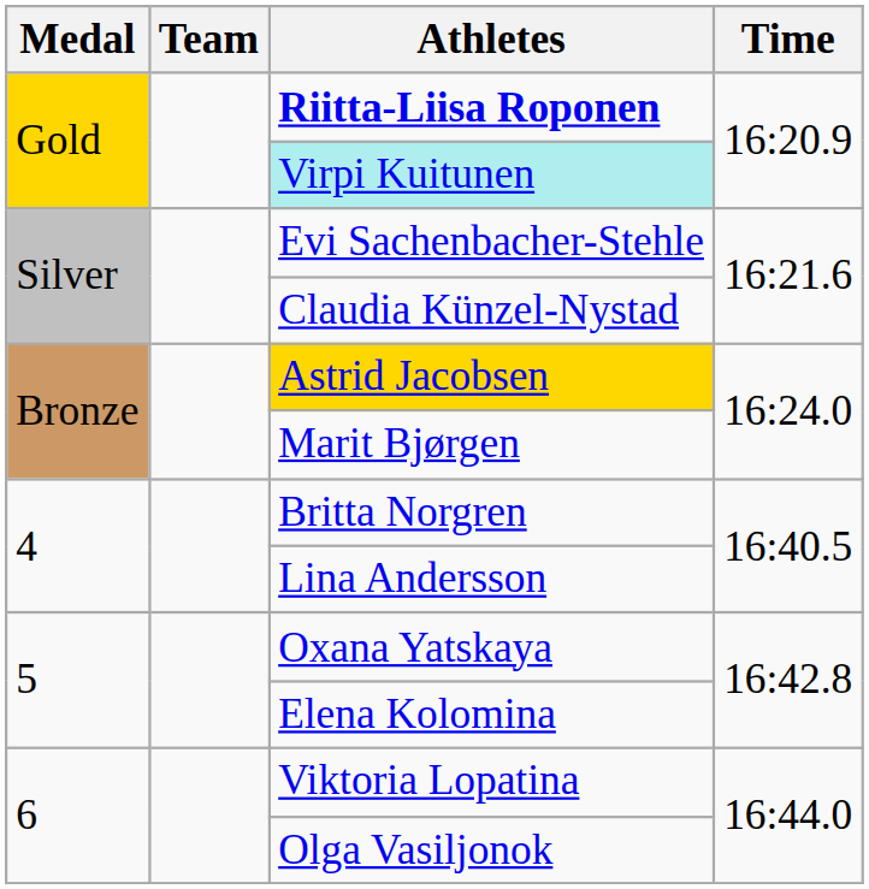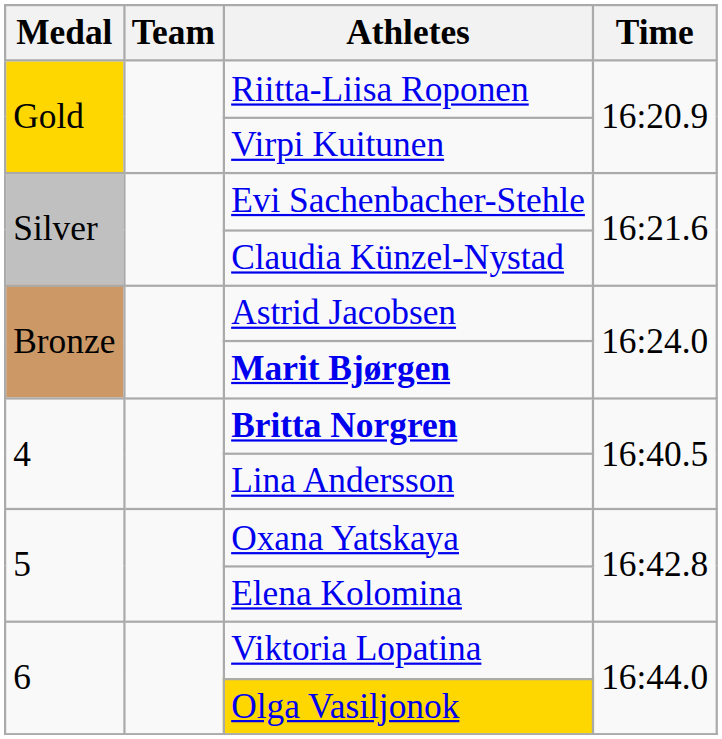Riitta-Liisa Roponen | Athletes: bold -> normal
Virpi Kuitunen | Athletes: paleturquoise background -> no background
Astrid Jacobsen | Athletes: gold background -> no background
Marit Bjørgen | Athletes: normal -> bold
Britta Norgren | Athletes: normal -> bold
Olga Vasiljonok | Athletes: no background -> gold background
